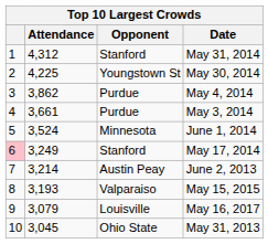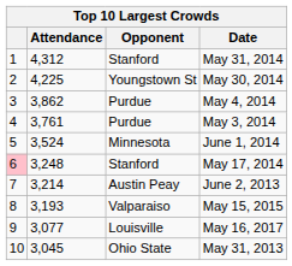May 3, 2014 | Attendance: 3,661 -> 3,761
May 17, 2014 | Attendance: 3,249 -> 3,248
May 16, 2017 | Attendance: 3,079 -> 3,077
